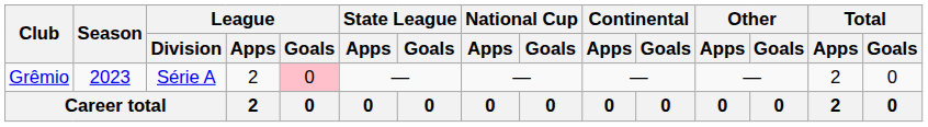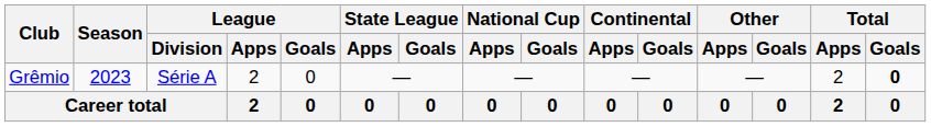Grêmio | League / Goals: pink background -> no background
Grêmio | Total / Goals: normal -> bold
